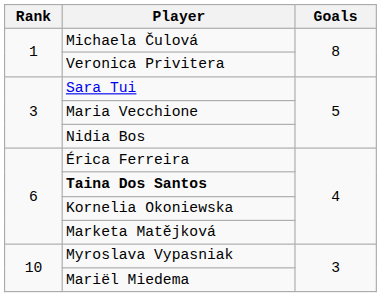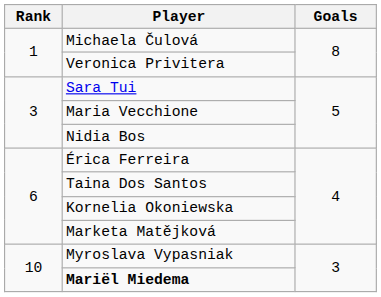Taina Dos Santos | Player: bold -> normal
Mariël Miedema | Player: normal -> bold
